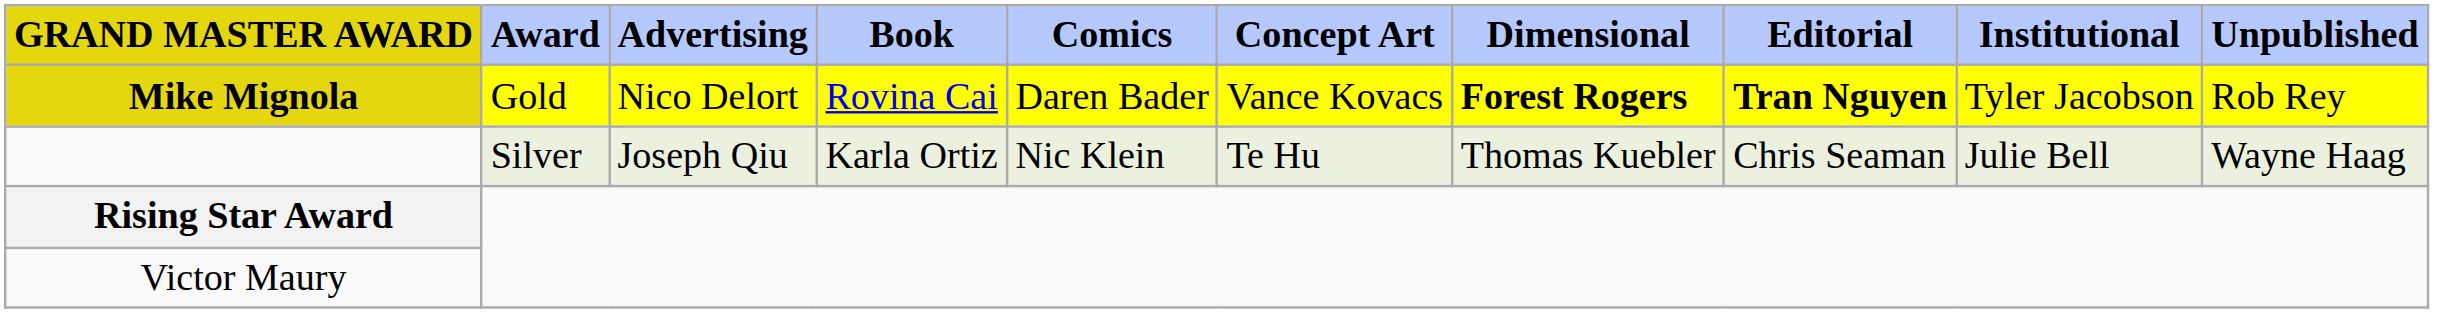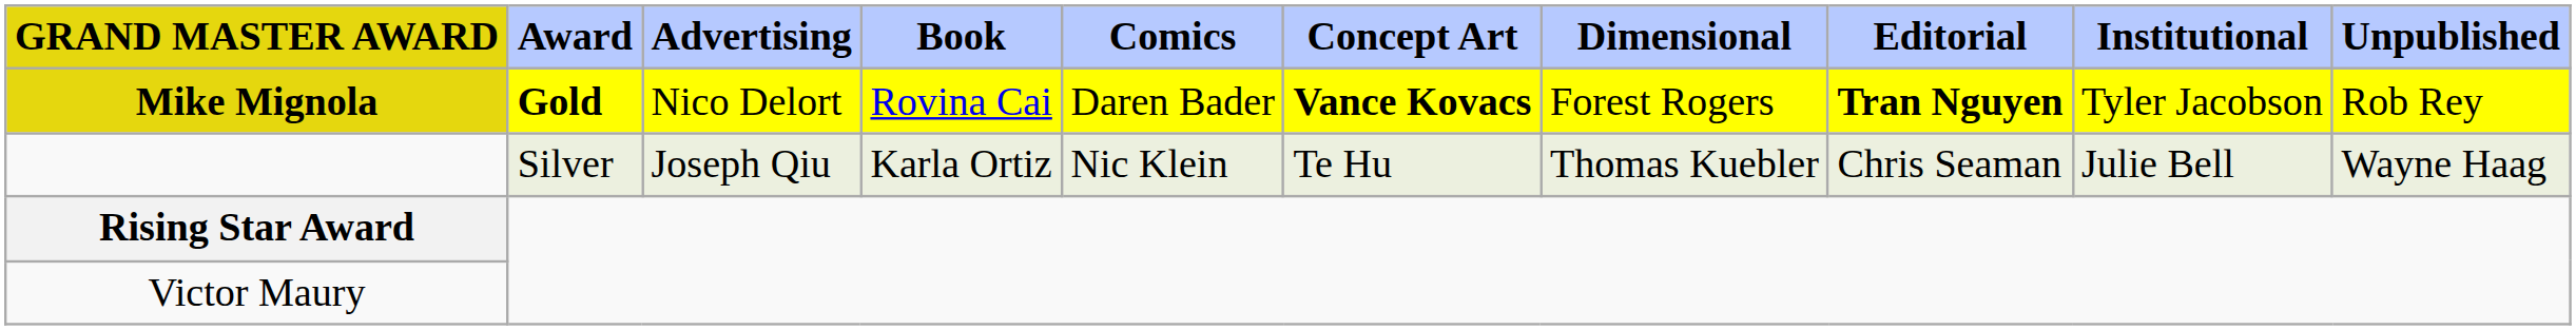Mike Mignola | Award: normal -> bold
Mike Mignola | Concept Art: normal -> bold
Mike Mignola | Dimensional: bold -> normal
